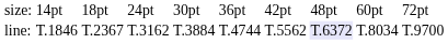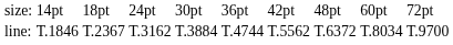line: | column 8: lavender background -> no background
